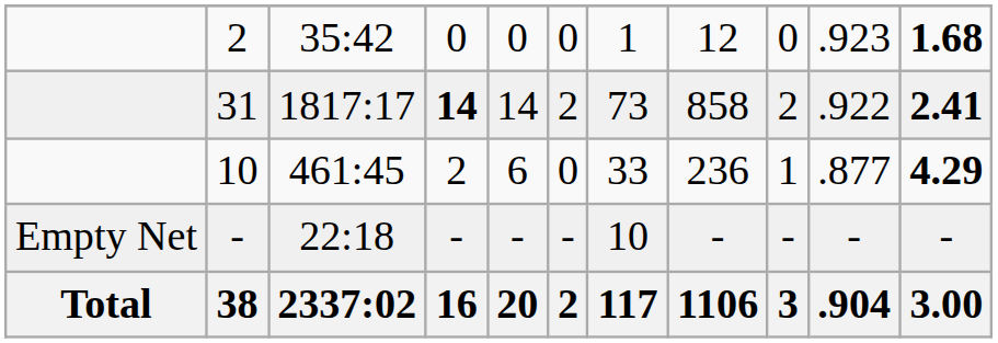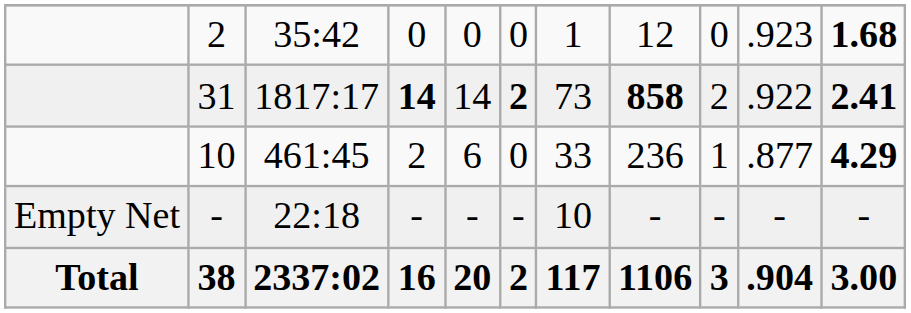31 | column 6: normal -> bold
31 | column 8: normal -> bold
